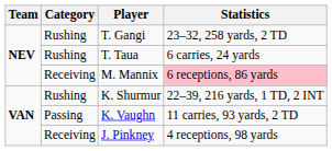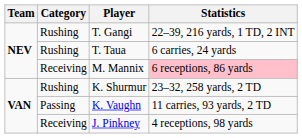T. Gangi | Statistics: 23–32, 258 yards, 2 TD -> 22–39, 216 yards, 1 TD, 2 INT
K. Shurmur | Statistics: 22–39, 216 yards, 1 TD, 2 INT -> 23–32, 258 yards, 2 TD
